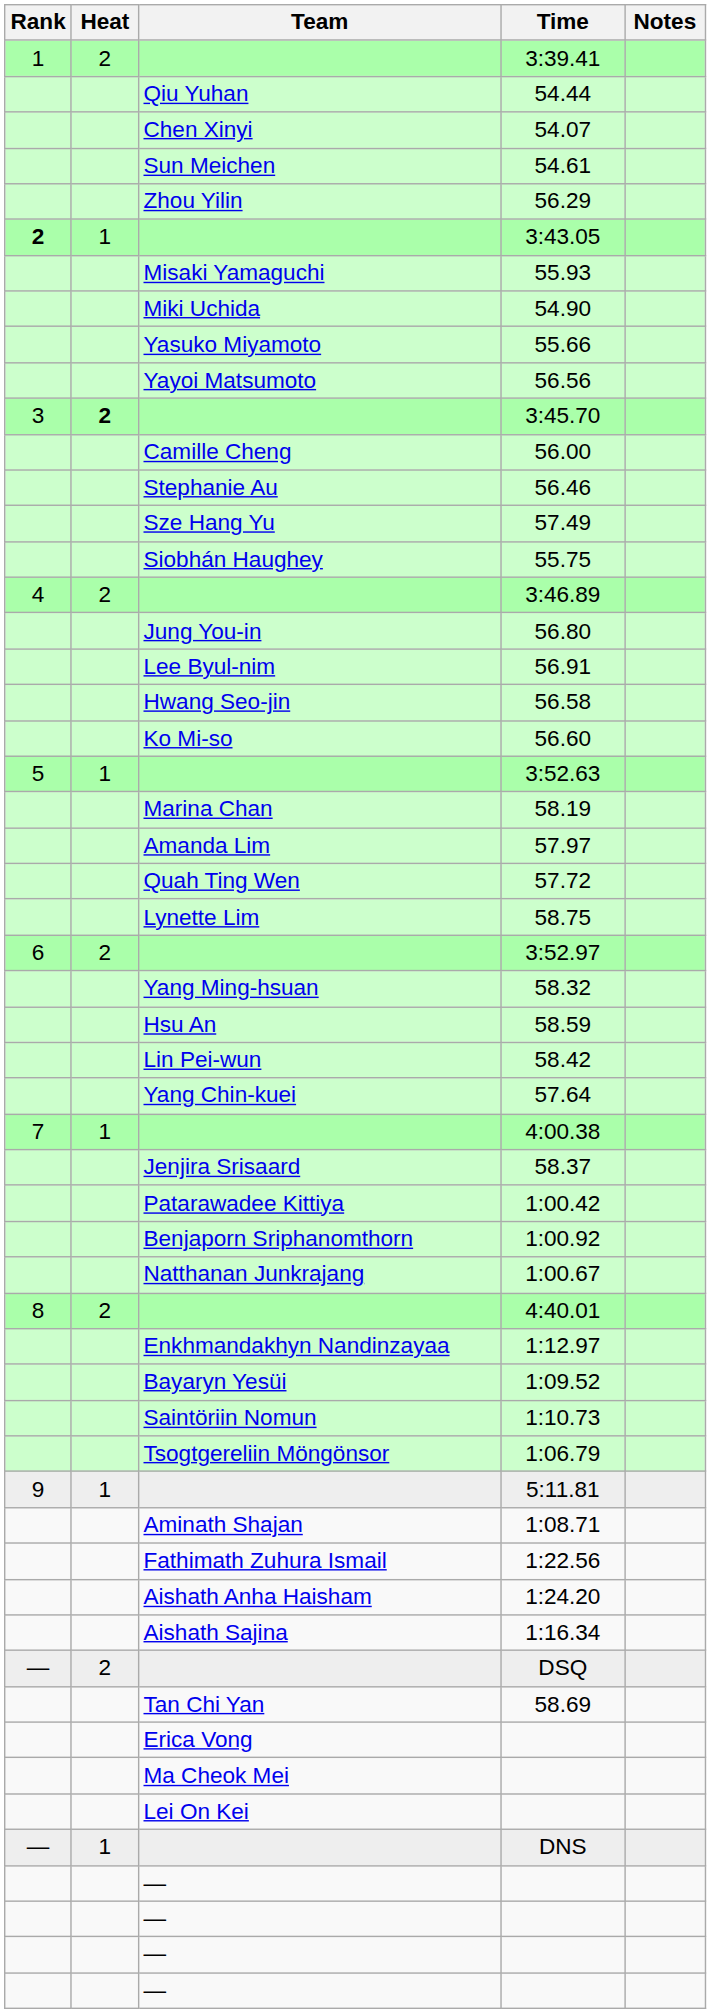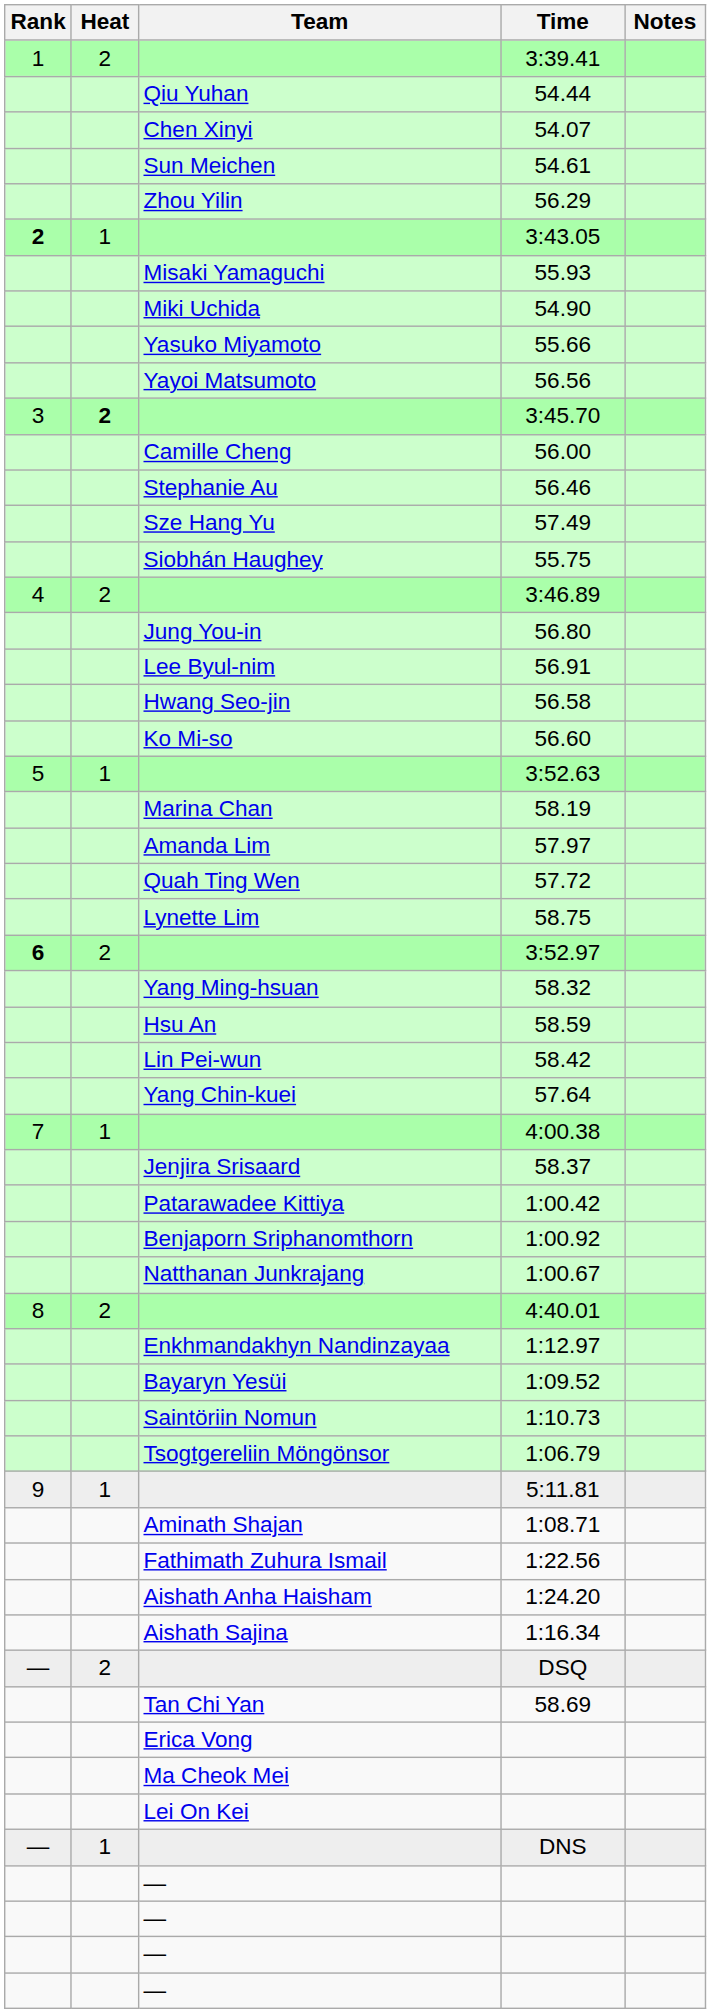3:52.97 | Rank: normal -> bold
